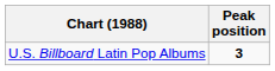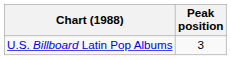U.S. Billboard Latin Pop Albums | Peak position: bold -> normal
